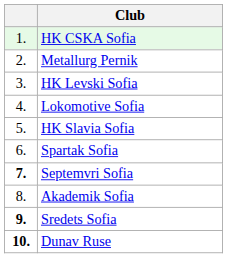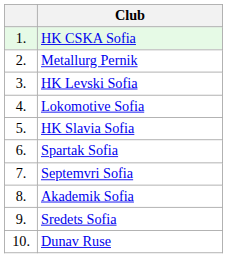Septemvri Sofia | column 1: bold -> normal
Sredets Sofia | column 1: bold -> normal
Dunav Ruse | column 1: bold -> normal
